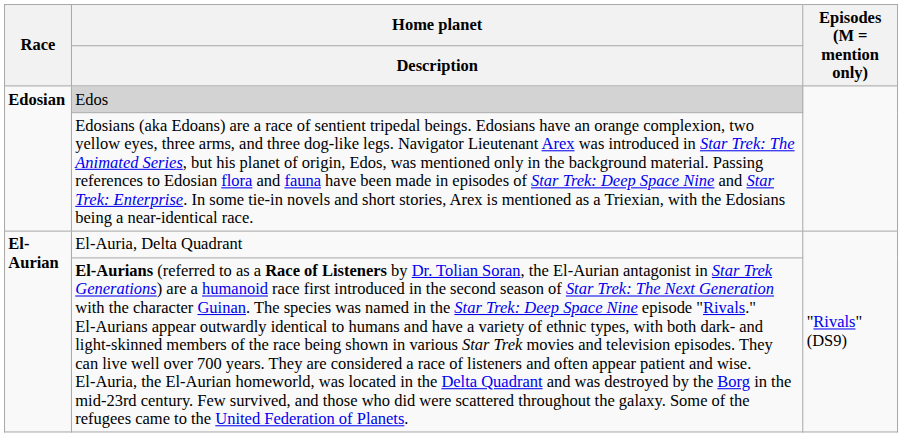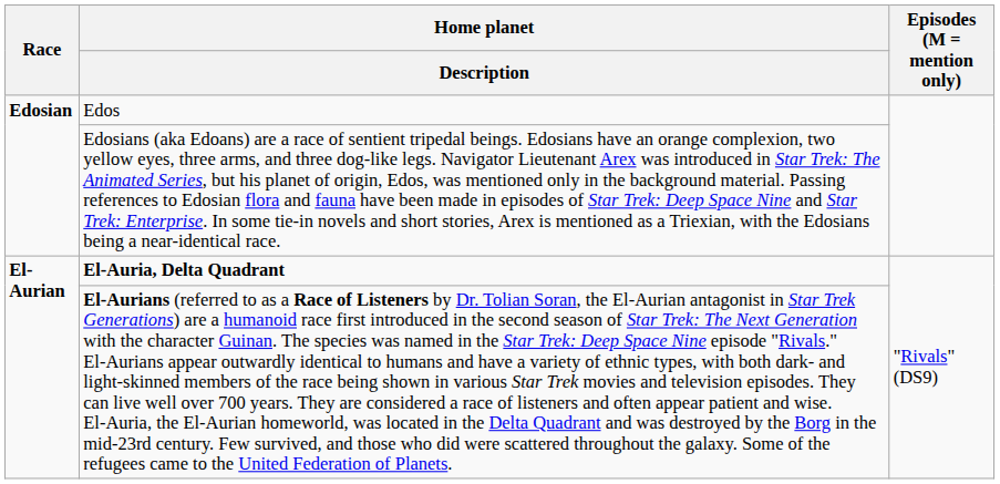Edos | Home planet / Description: lightgrey background -> no background
El-Auria, Delta Quadrant | Home planet / Description: normal -> bold
